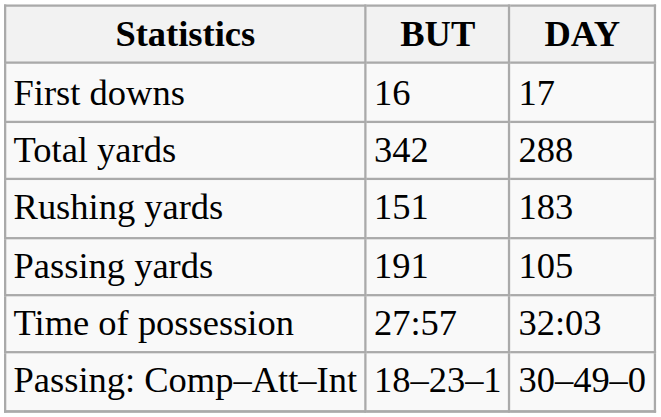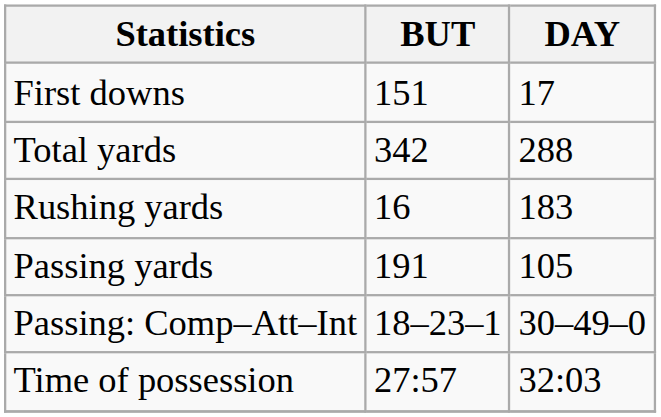First downs | BUT: 16 -> 151
Rushing yards | BUT: 151 -> 16
rows swapped: Passing: Comp–Att–Int <-> Time of possession
